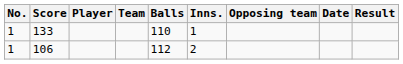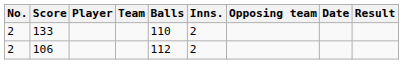row 2 | No.: 1 -> 2
row 2 | Inns.: 1 -> 2
row 3 | No.: 1 -> 2
